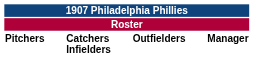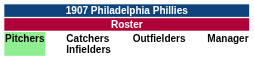Pitchers | column 1: no background -> lightgreen background
